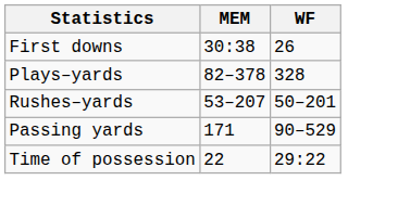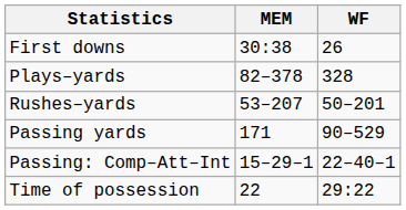+ row: Passing: Comp–Att–Int | 15–29–1 | 22–40–1
